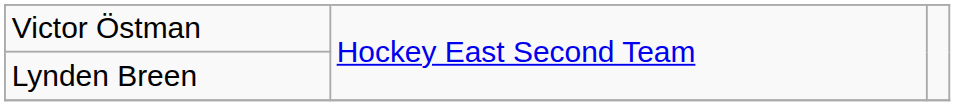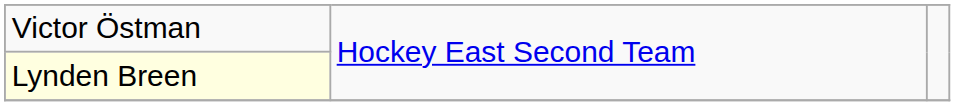Lynden Breen | column 1: no background -> lightyellow background
